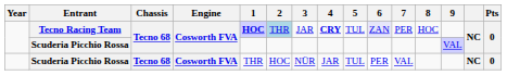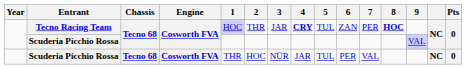Tecno Racing Team | 1: bold -> normal
Tecno Racing Team | 2: lightblue background -> no background
Tecno Racing Team | 6: lavender background -> no background
Tecno Racing Team | 8: normal -> bold
